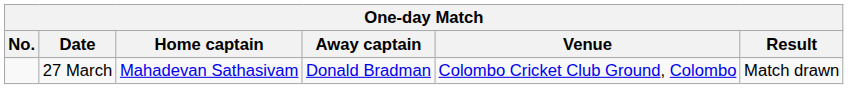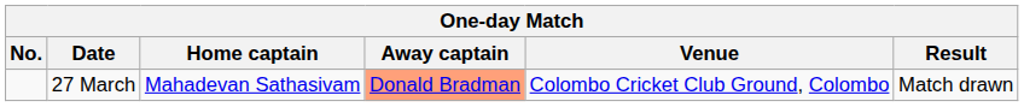27 March | Away captain: no background -> lightsalmon background
